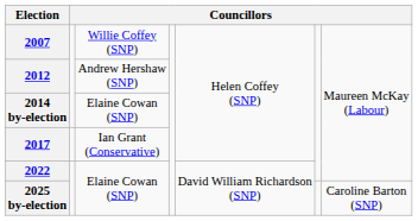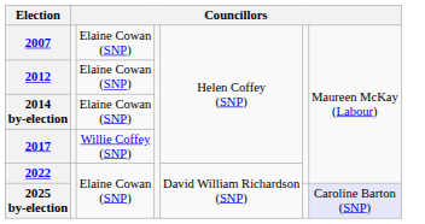2007 | column 3: Willie Coffey (SNP) -> Elaine Cowan (SNP)
2012 | column 3: Andrew Hershaw (SNP) -> Elaine Cowan (SNP)
2017 | column 3: Ian Grant (Conservative) -> Willie Coffey (SNP)
2025 by-election | column 7: no background -> lavender background
